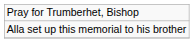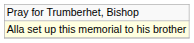row 2 | column 1: no background -> lightyellow background
